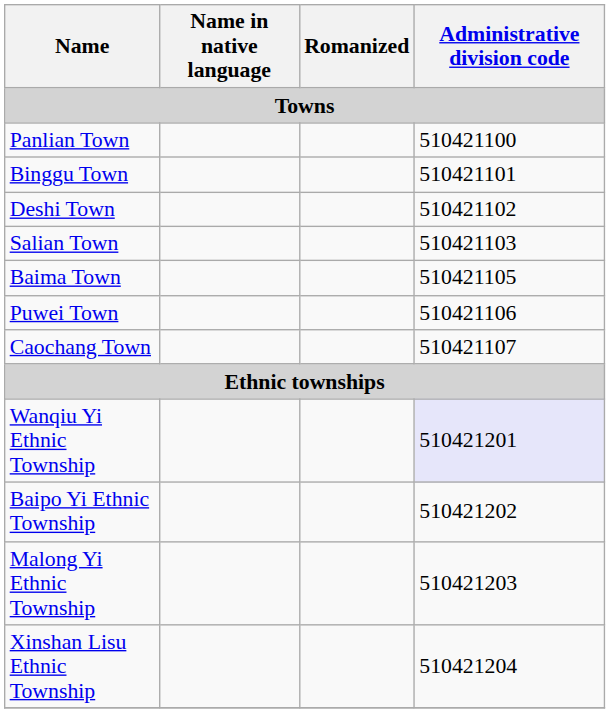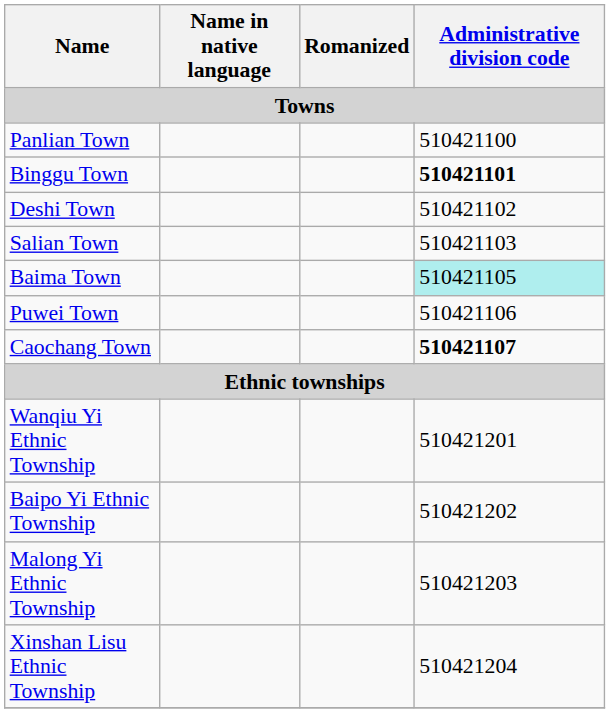Binggu Town | Administrative division code: normal -> bold
Baima Town | Administrative division code: no background -> paleturquoise background
Caochang Town | Administrative division code: normal -> bold
Wanqiu Yi Ethnic Township | Administrative division code: lavender background -> no background
